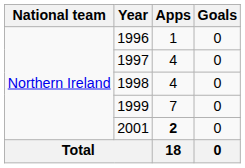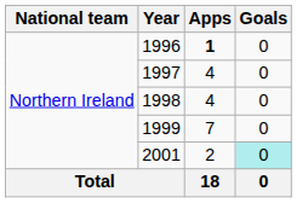1996 | Apps: normal -> bold
2001 | Apps: bold -> normal
2001 | Goals: no background -> paleturquoise background
